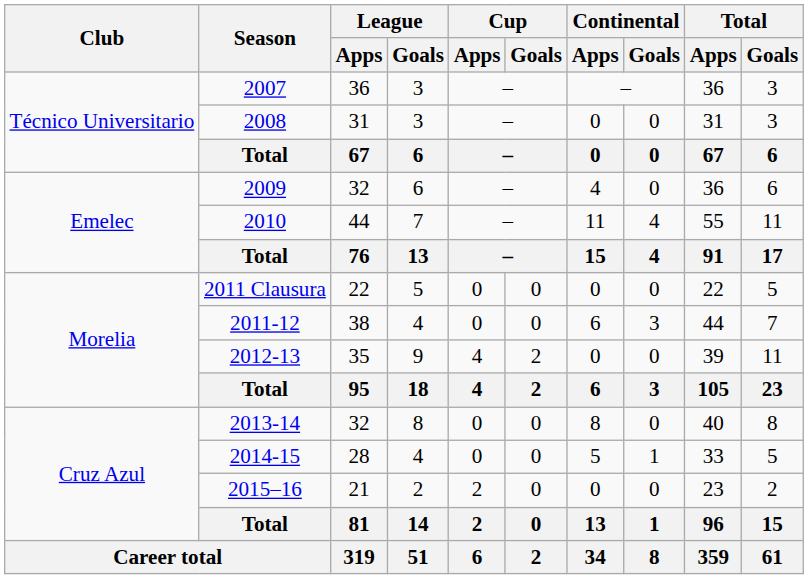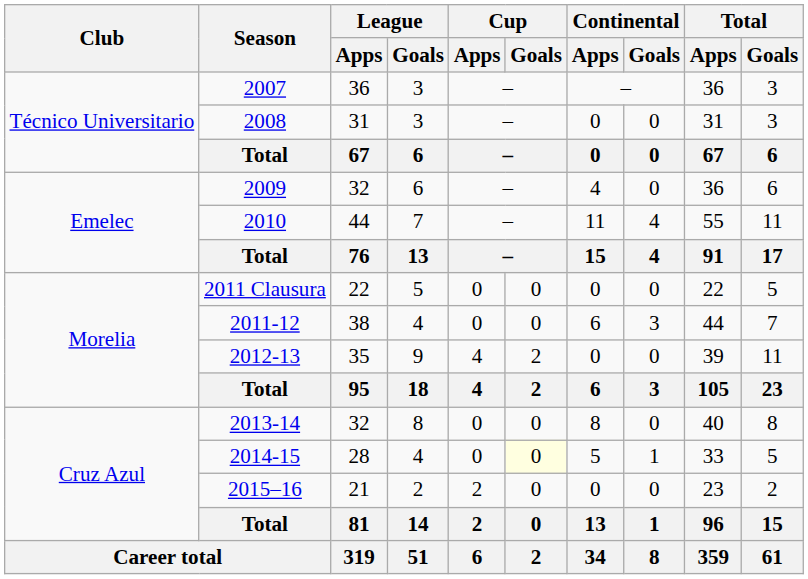2014-15 | Cup / Goals: no background -> lightyellow background
